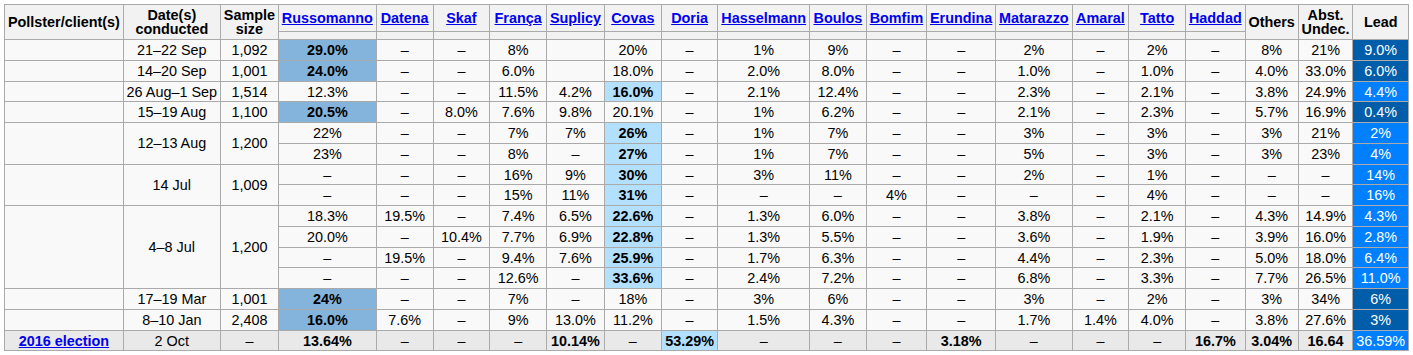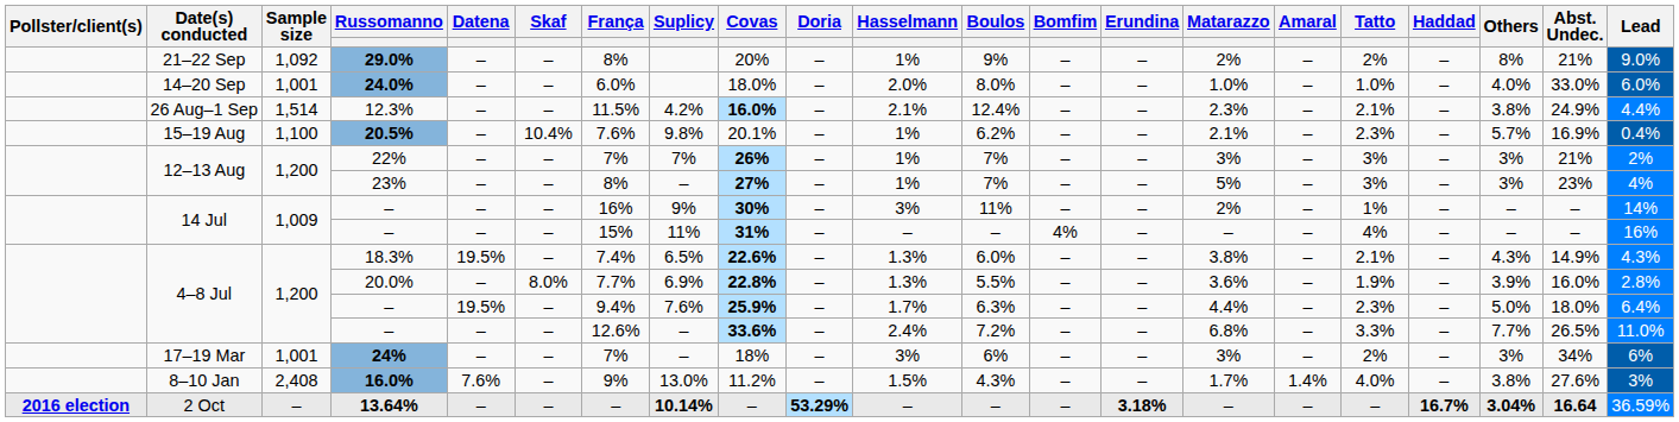20.5% | Skaf: 8.0% -> 10.4%
20.0% | Skaf: 10.4% -> 8.0%
